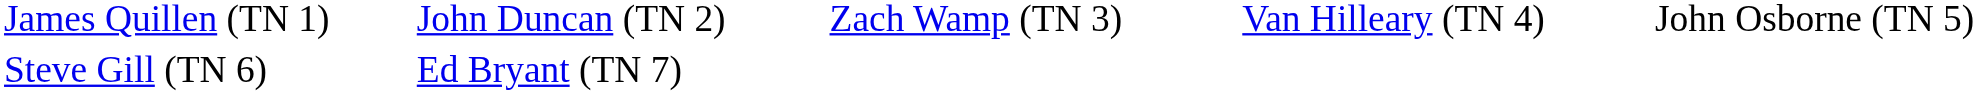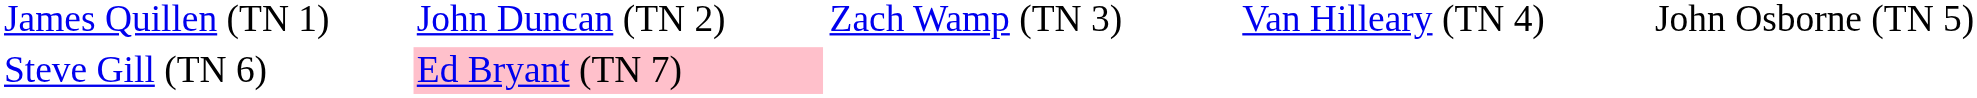Steve Gill (TN 6) | column 2: no background -> pink background
